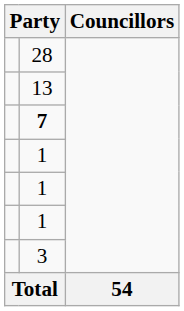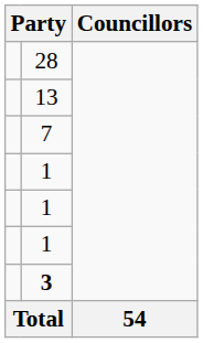7 | column 2: bold -> normal
3 | column 2: normal -> bold
